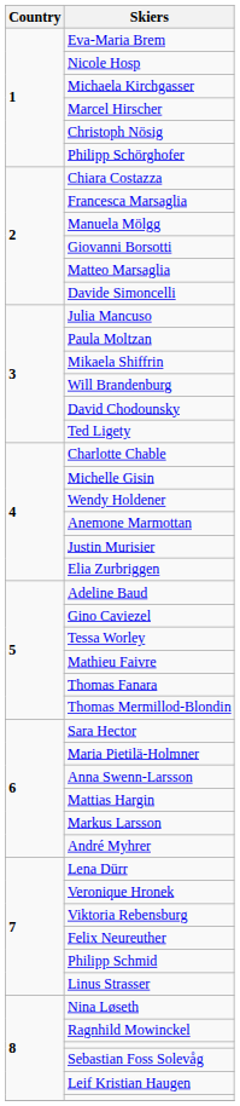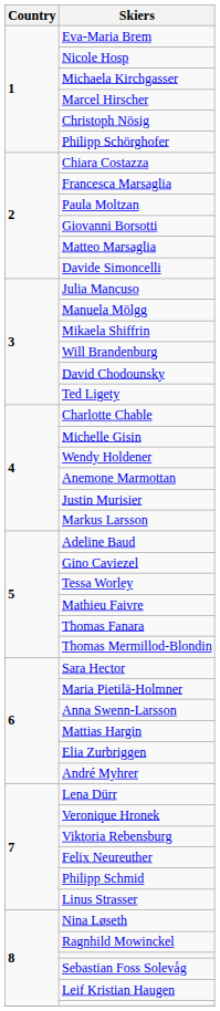row 10 | Skiers: Manuela Mölgg -> Paula Moltzan
row 15 | Skiers: Paula Moltzan -> Manuela Mölgg
row 25 | Skiers: Elia Zurbriggen -> Markus Larsson
row 36 | Skiers: Markus Larsson -> Elia Zurbriggen
